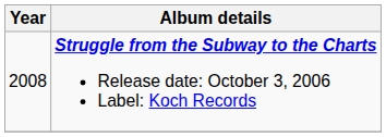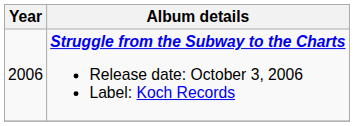row 2 | Year: 2008 -> 2006
